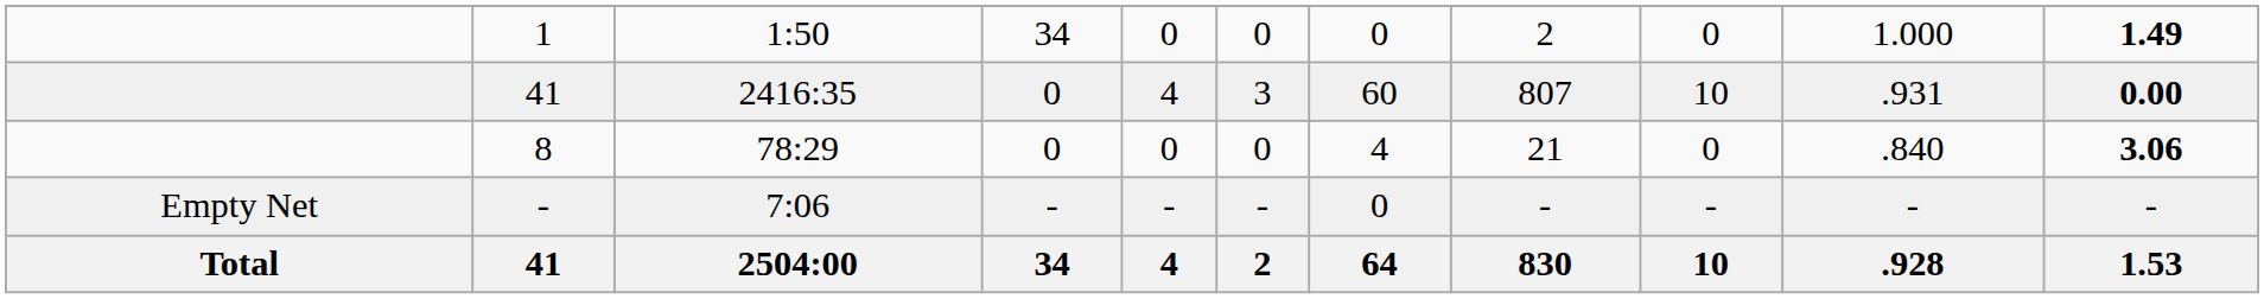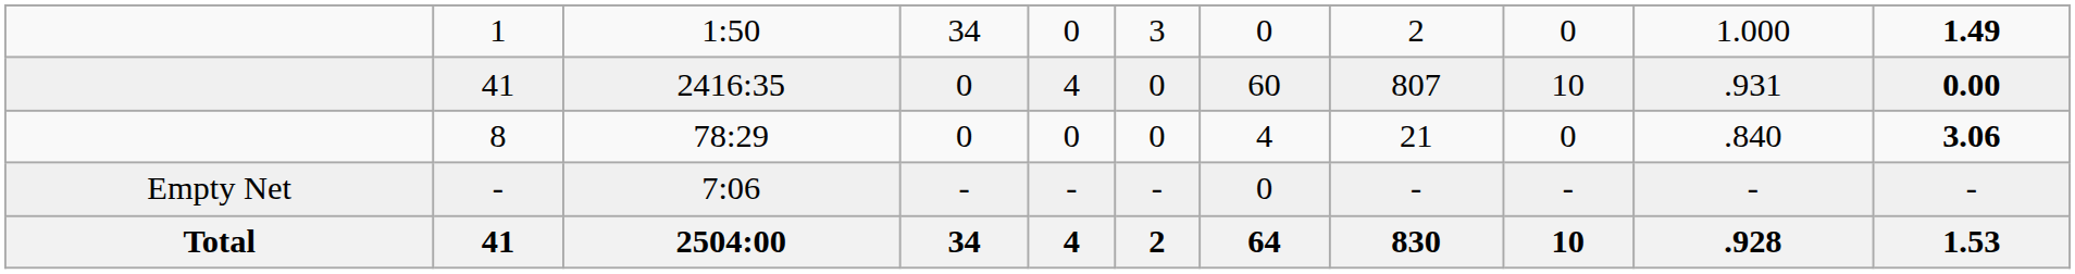1 | column 6: 0 -> 3
41 / 2416:35 | column 6: 3 -> 0
